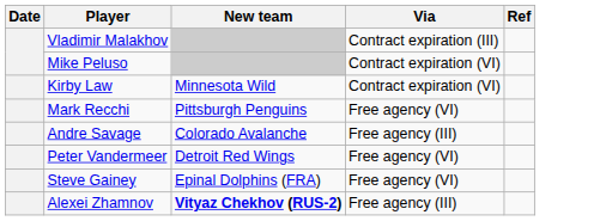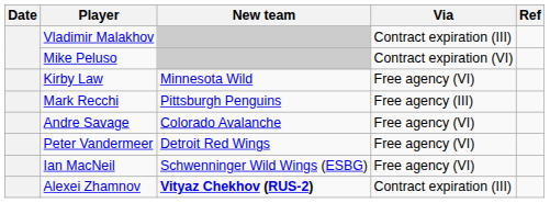Kirby Law | Via: Contract expiration (VI) -> Free agency (VI)
Mark Recchi | Via: Free agency (VI) -> Free agency (III)
Andre Savage | Via: Free agency (III) -> Free agency (VI)
+ row: Ian MacNeil | Schwenninger Wild Wings (ESBG) | Free agency (VI)
- row: Steve Gainey | Epinal Dolphins (FRA) | Free agency (VI)
Alexei Zhamnov | Via: Free agency (III) -> Contract expiration (III)
